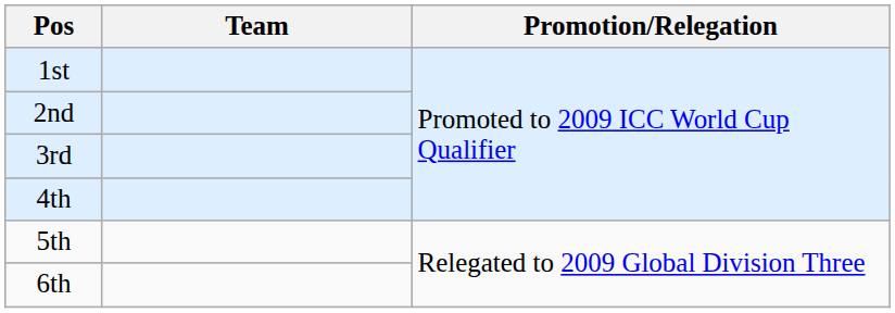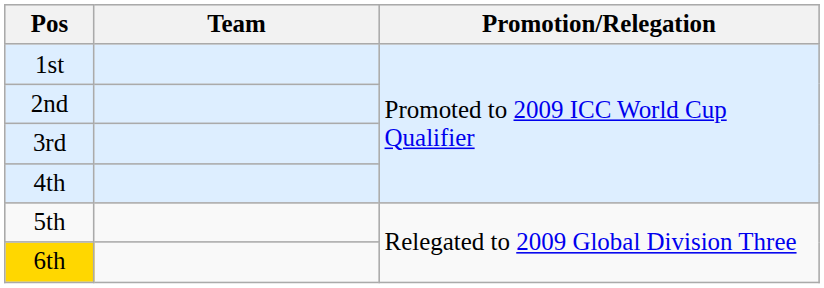6th | Pos: no background -> gold background
